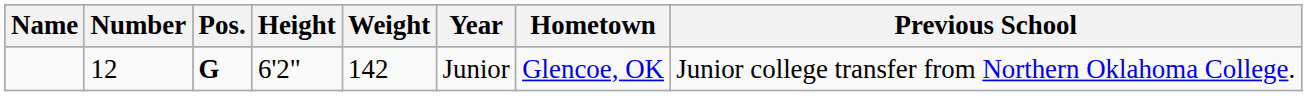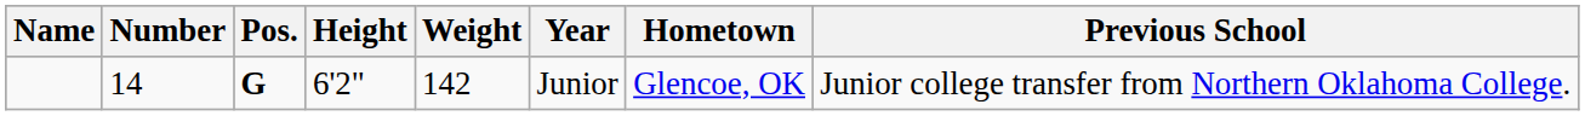row 2 | Number: 12 -> 14
